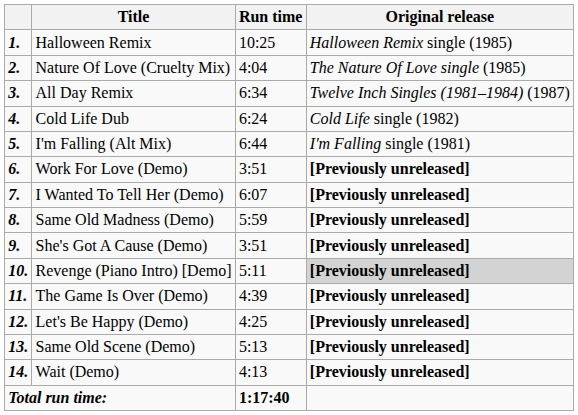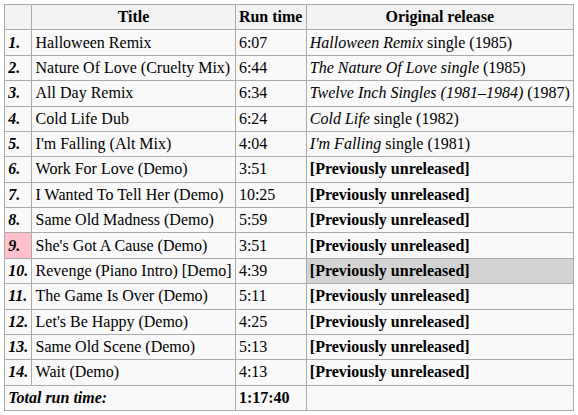Halloween Remix | Run time: 10:25 -> 6:07
Nature Of Love (Cruelty Mix) | Run time: 4:04 -> 6:44
I'm Falling (Alt Mix) | Run time: 6:44 -> 4:04
I Wanted To Tell Her (Demo) | Run time: 6:07 -> 10:25
She's Got A Cause (Demo) | column 1: no background -> pink background
Revenge (Piano Intro) [Demo] | Run time: 5:11 -> 4:39
The Game Is Over (Demo) | Run time: 4:39 -> 5:11
